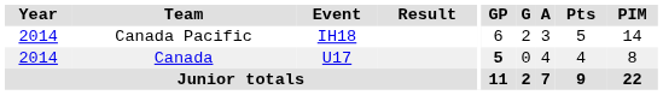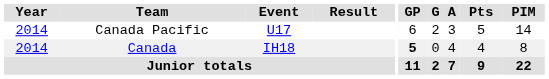Canada Pacific | Event: IH18 -> U17
Canada | Event: U17 -> IH18
